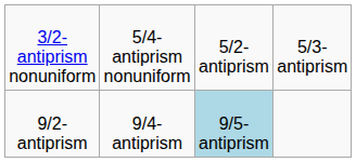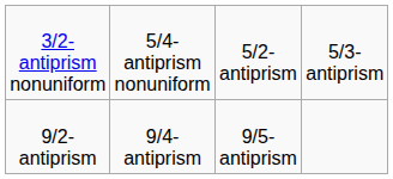9/2-antiprism | column 3: lightblue background -> no background
